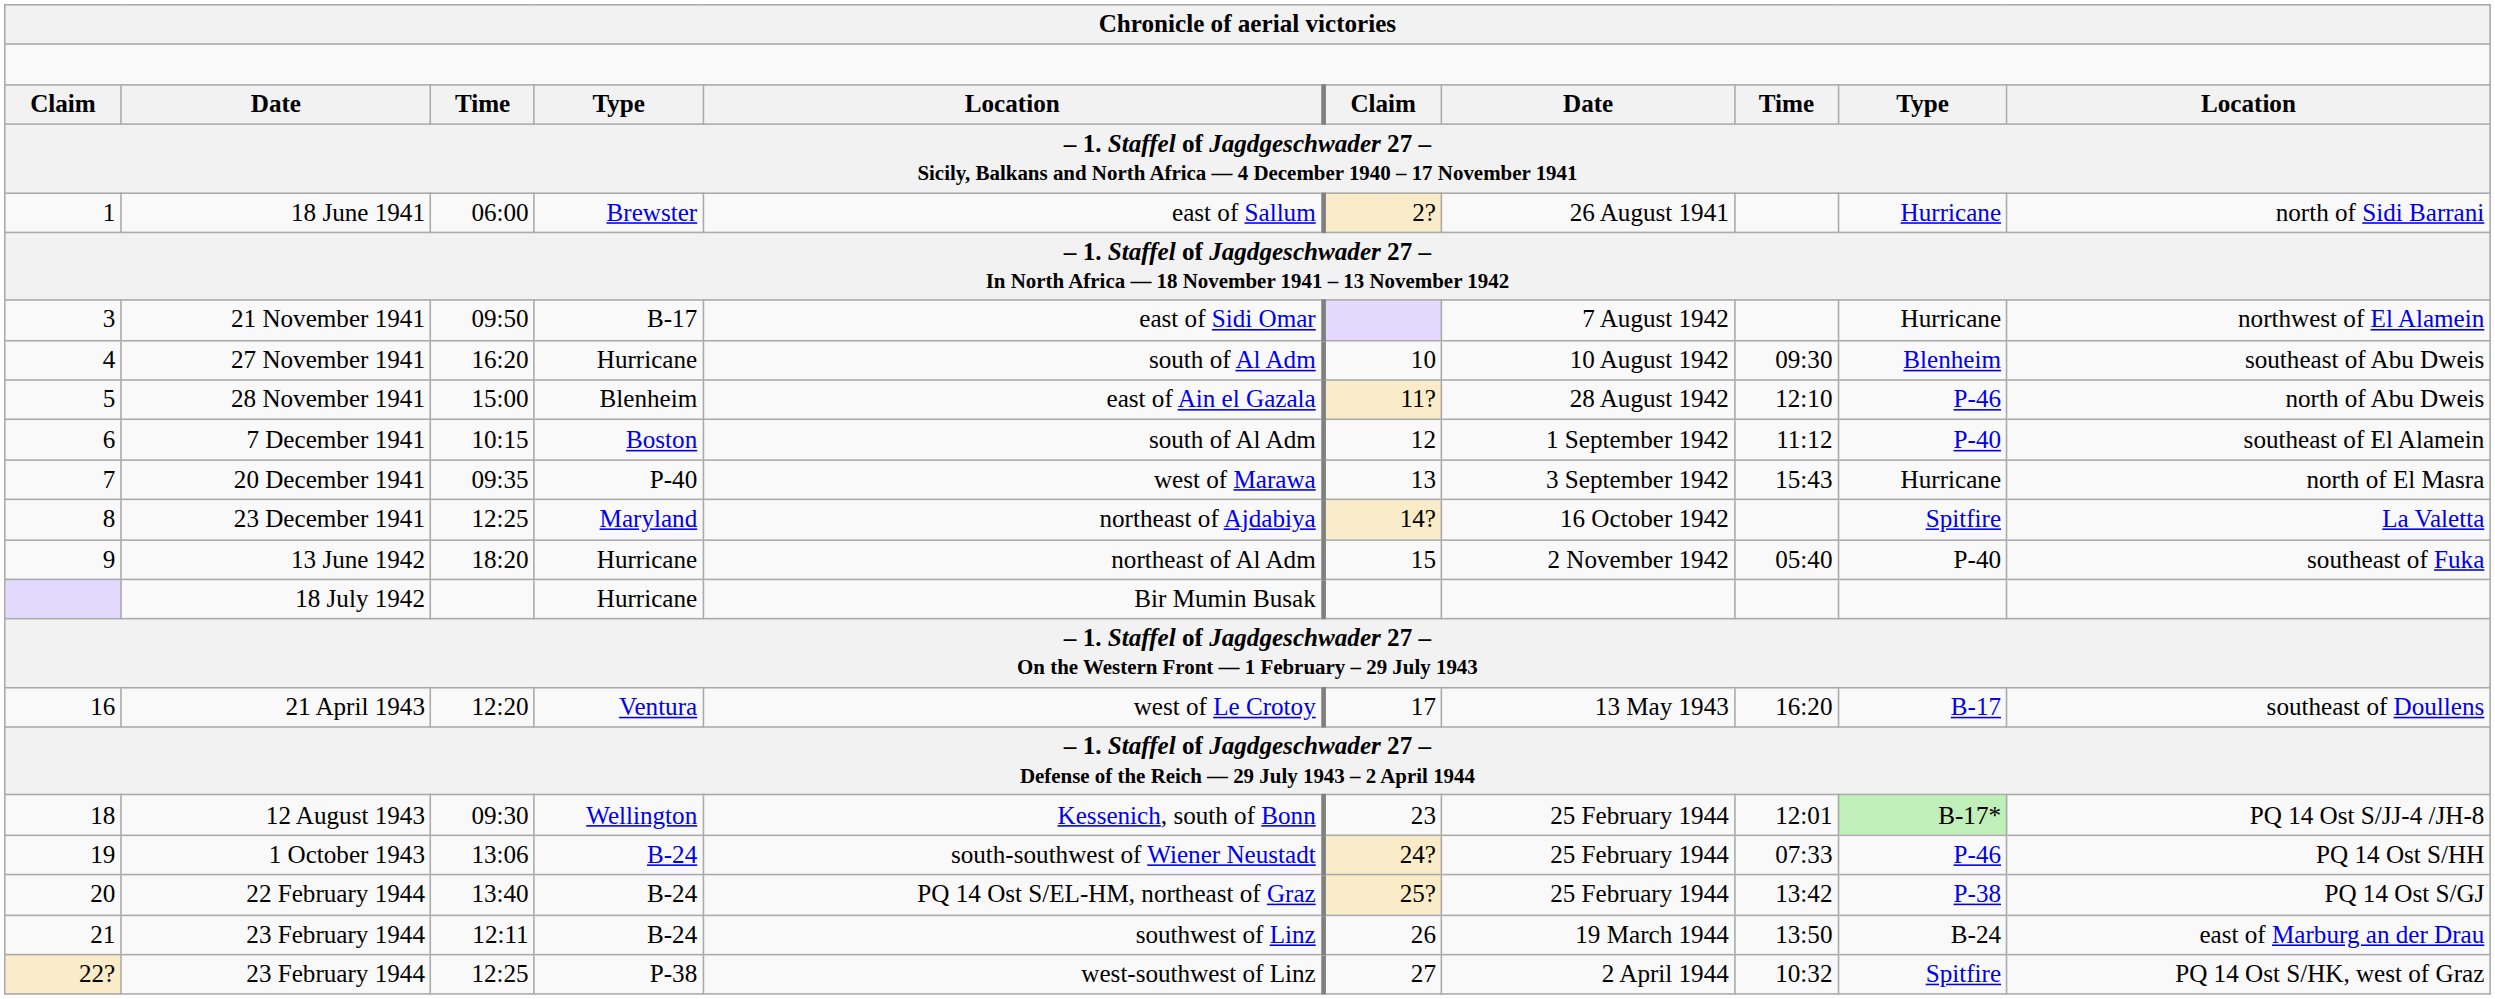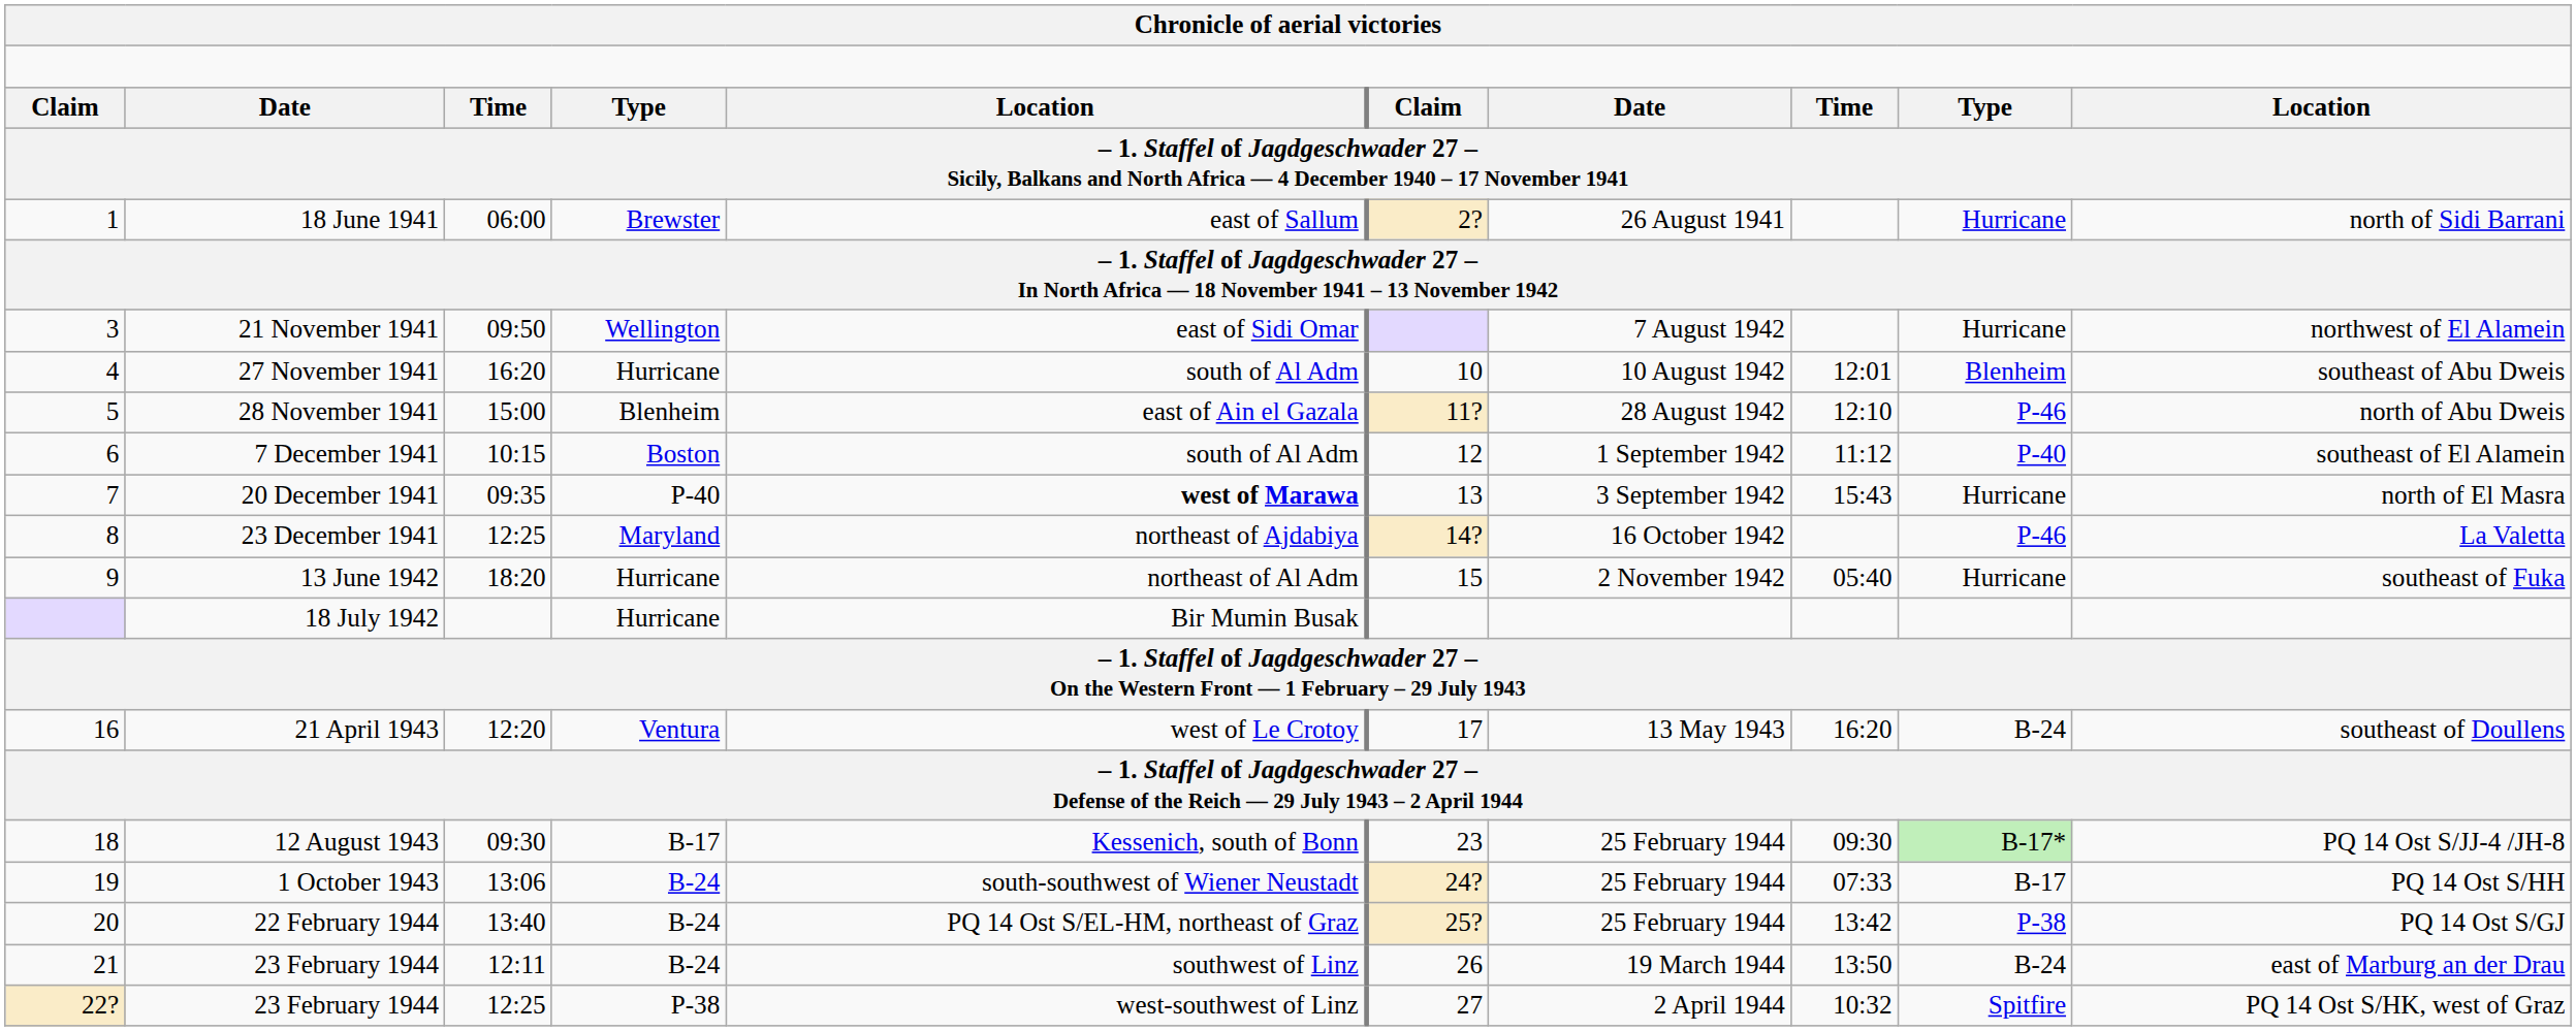21 November 1941 | column 4: B-17 -> Wellington
27 November 1941 | column 8: 09:30 -> 12:01
20 December 1941 | column 5: normal -> bold
23 December 1941 | column 9: Spitfire -> P-46
13 June 1942 | column 9: P-40 -> Hurricane
21 April 1943 | column 9: B-17 -> B-24
12 August 1943 | column 4: Wellington -> B-17
12 August 1943 | column 8: 12:01 -> 09:30
1 October 1943 | column 9: P-46 -> B-17
